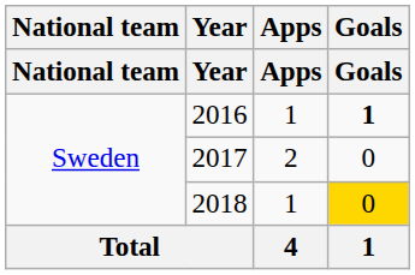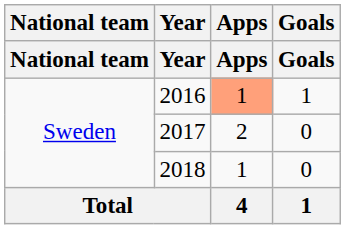2016 | Apps: no background -> lightsalmon background
2016 | Goals: bold -> normal
2018 | Goals: gold background -> no background
